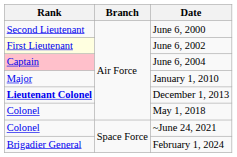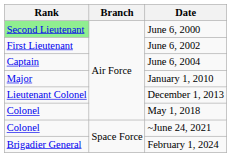June 6, 2000 | Rank: no background -> lightgreen background
June 6, 2002 | Rank: lightyellow background -> no background
June 6, 2004 | Rank: pink background -> no background
December 1, 2013 | Rank: bold -> normal
